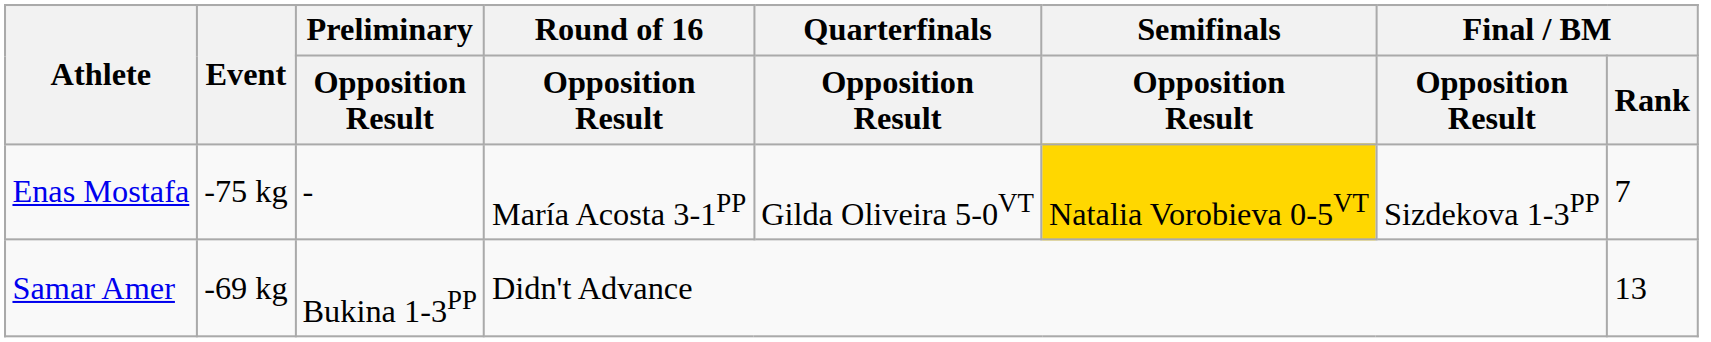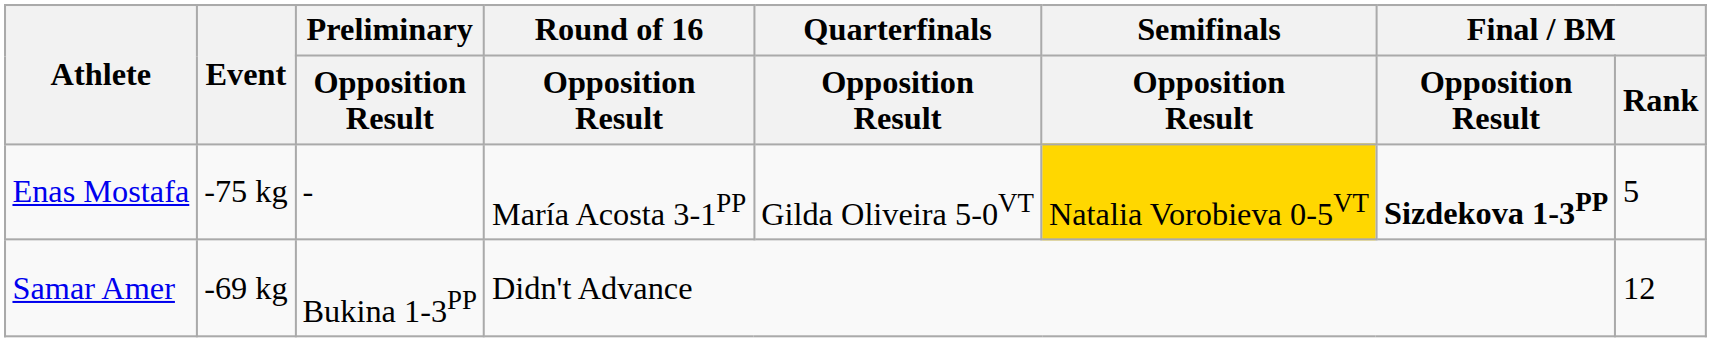Enas Mostafa | Final / BM / Opposition Result: normal -> bold
Enas Mostafa | Final / BM / Rank: 7 -> 5
Samar Amer | Final / BM / Rank: 13 -> 12
